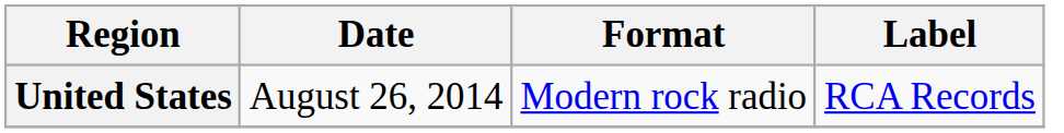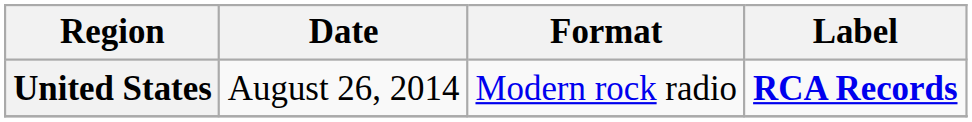United States | Label: normal -> bold
